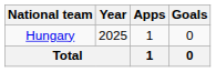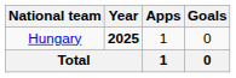Hungary | Year: normal -> bold
